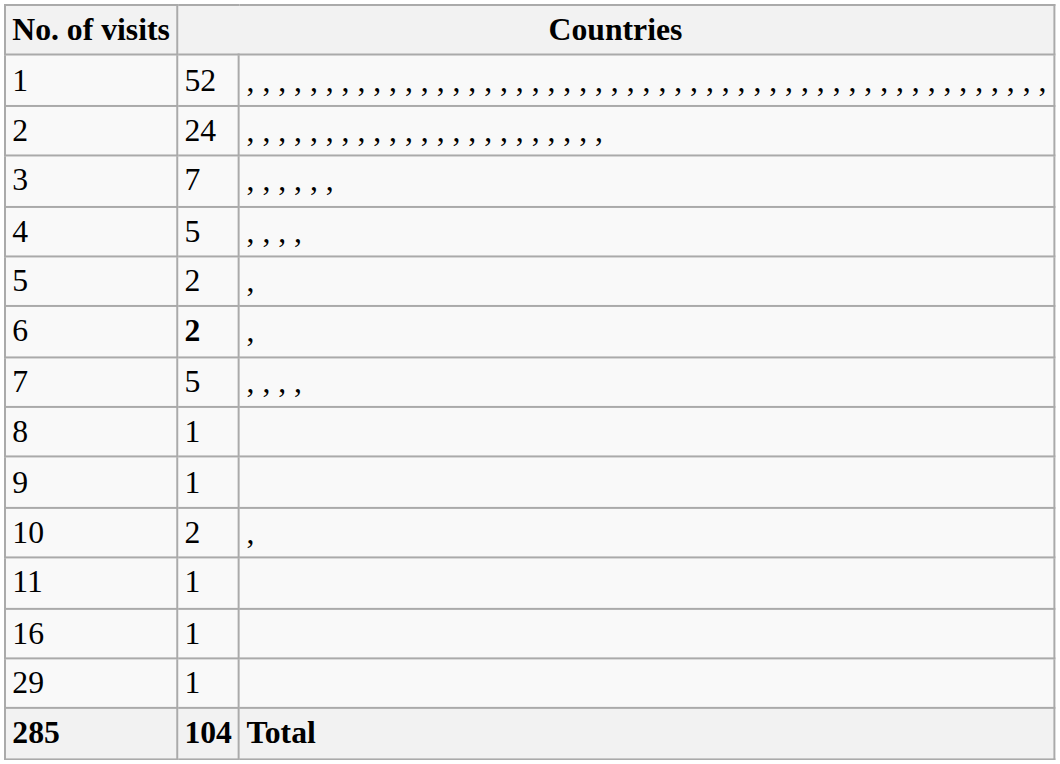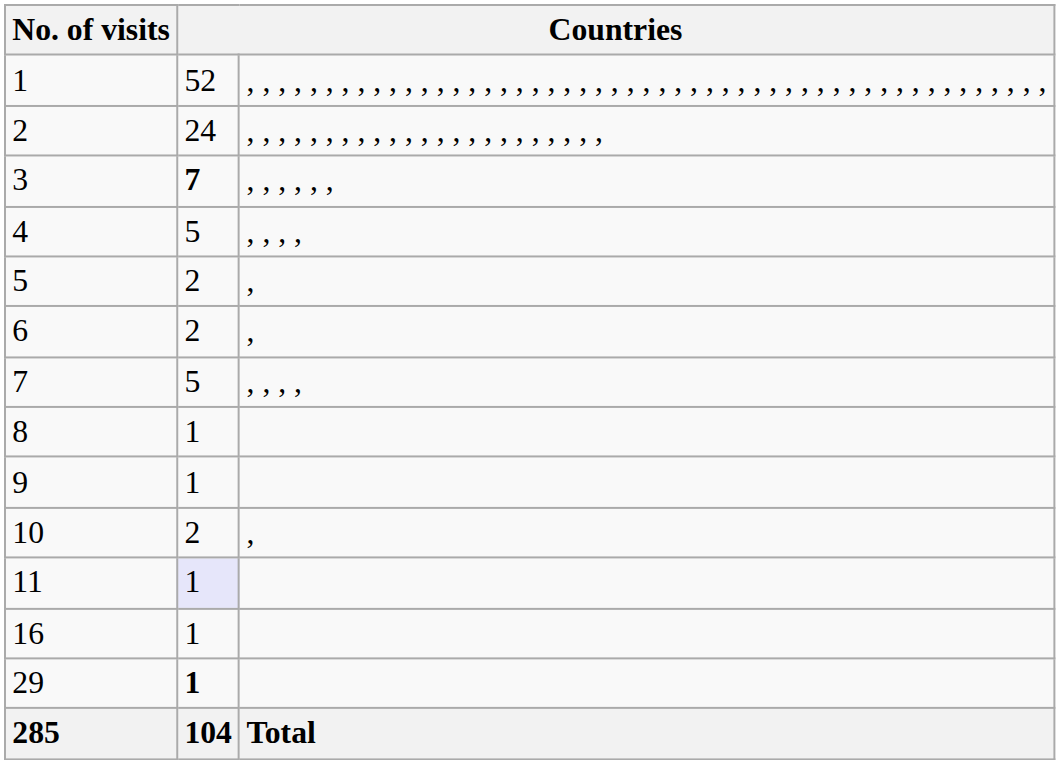3 | column 2: normal -> bold
6 | column 2: bold -> normal
11 | column 2: no background -> lavender background
29 | column 2: normal -> bold
